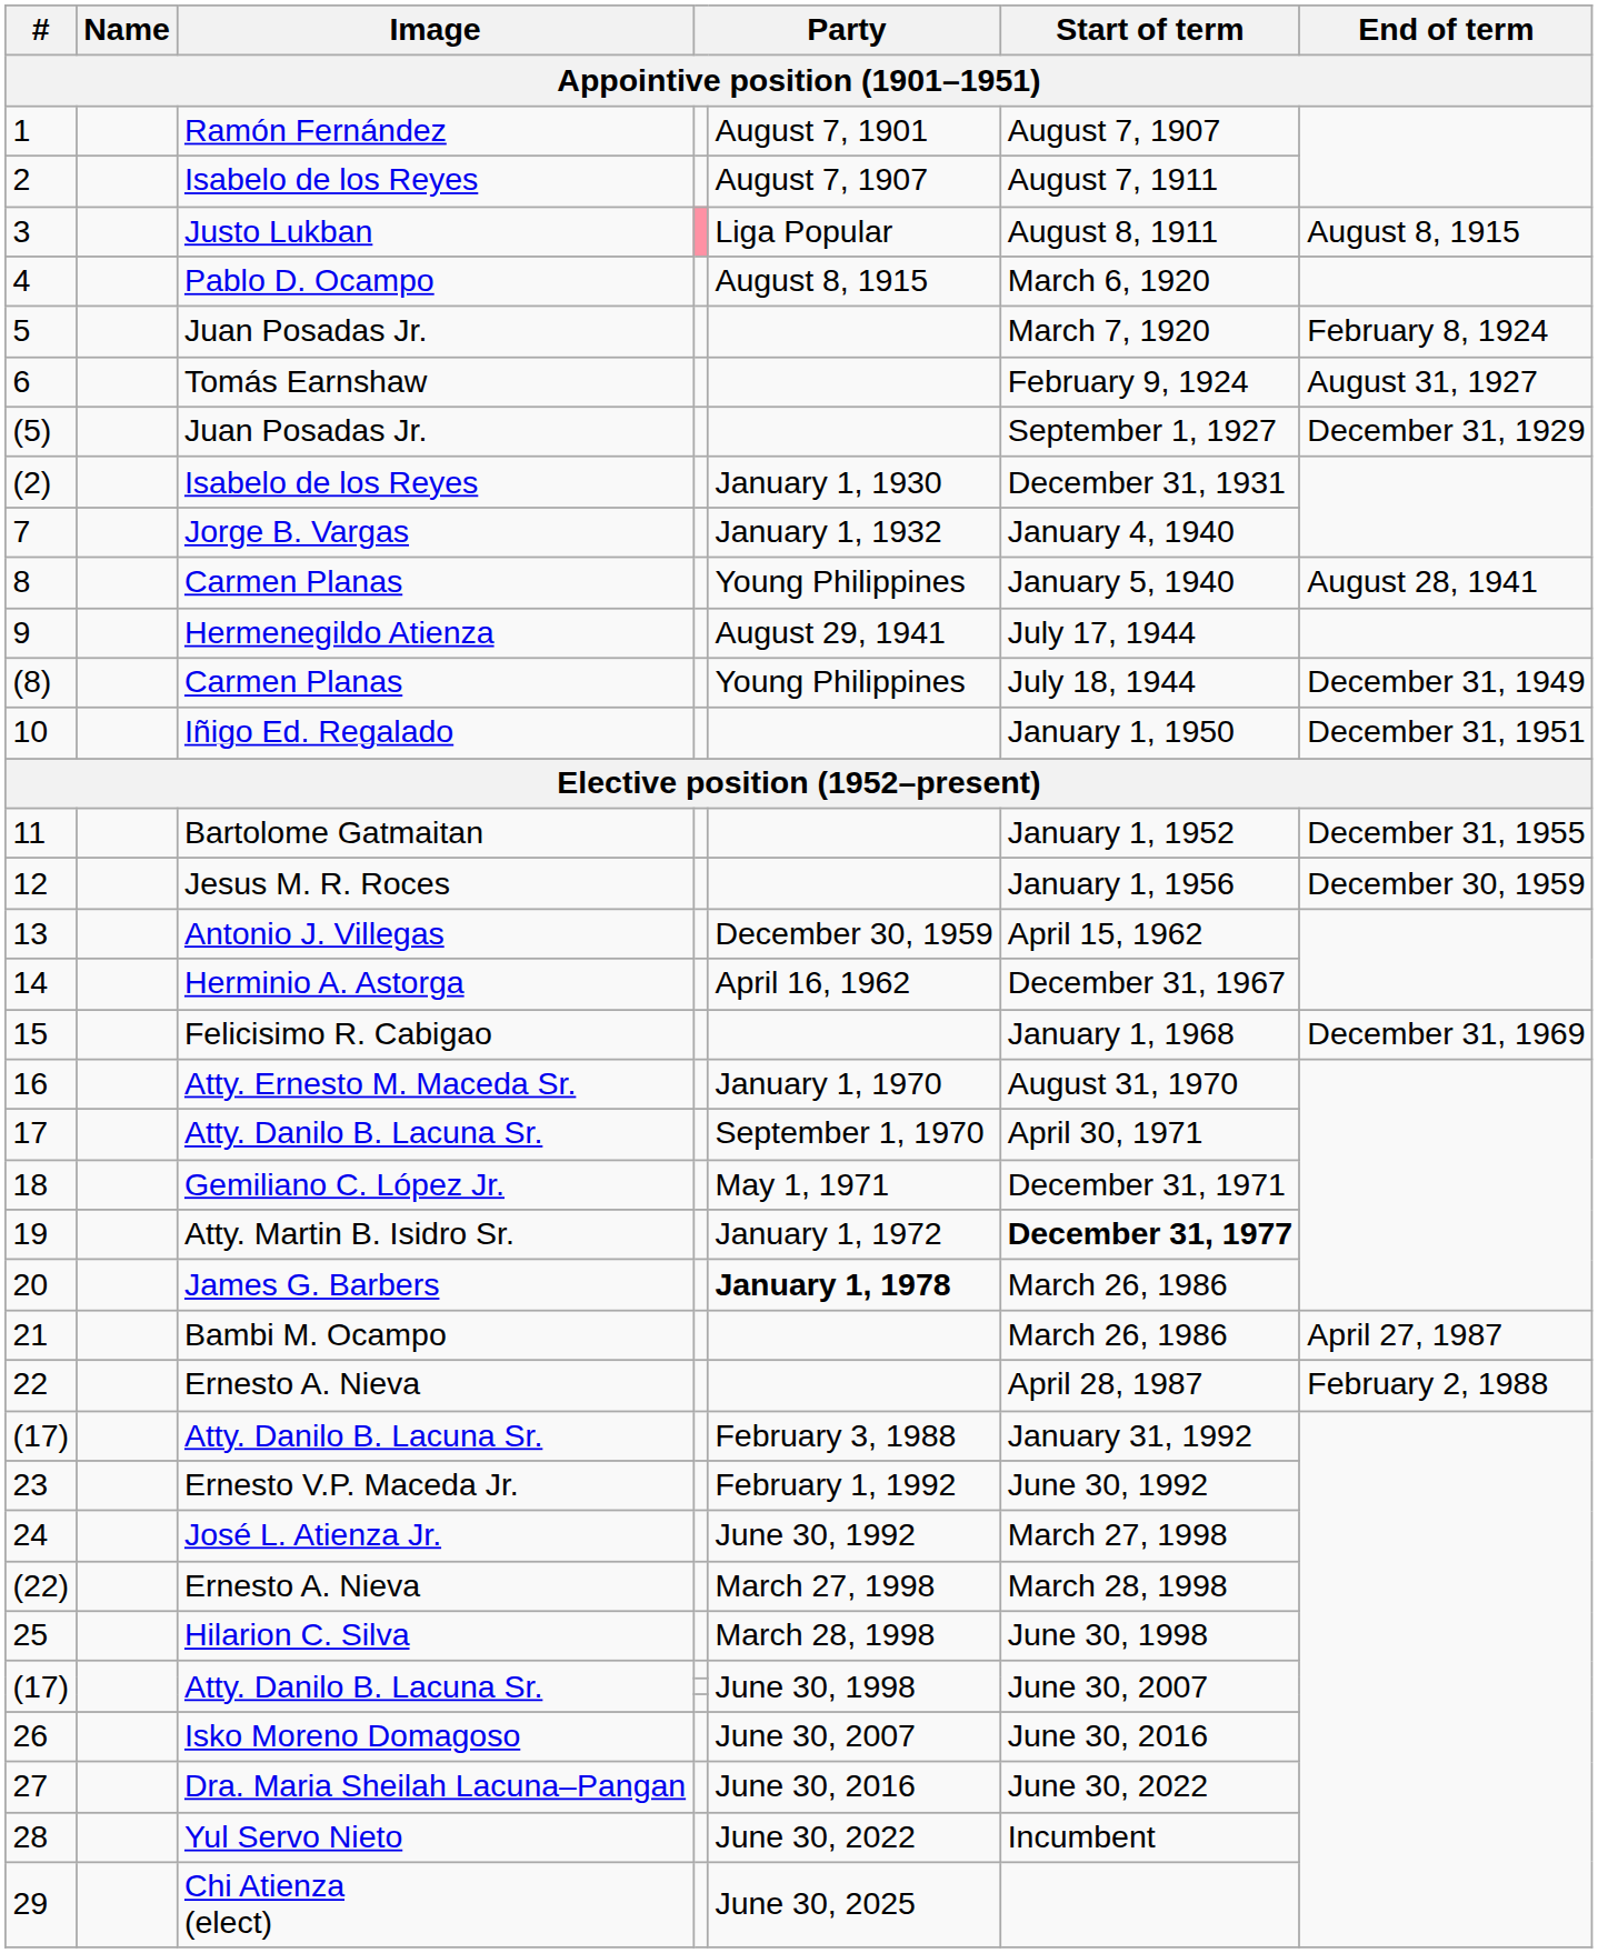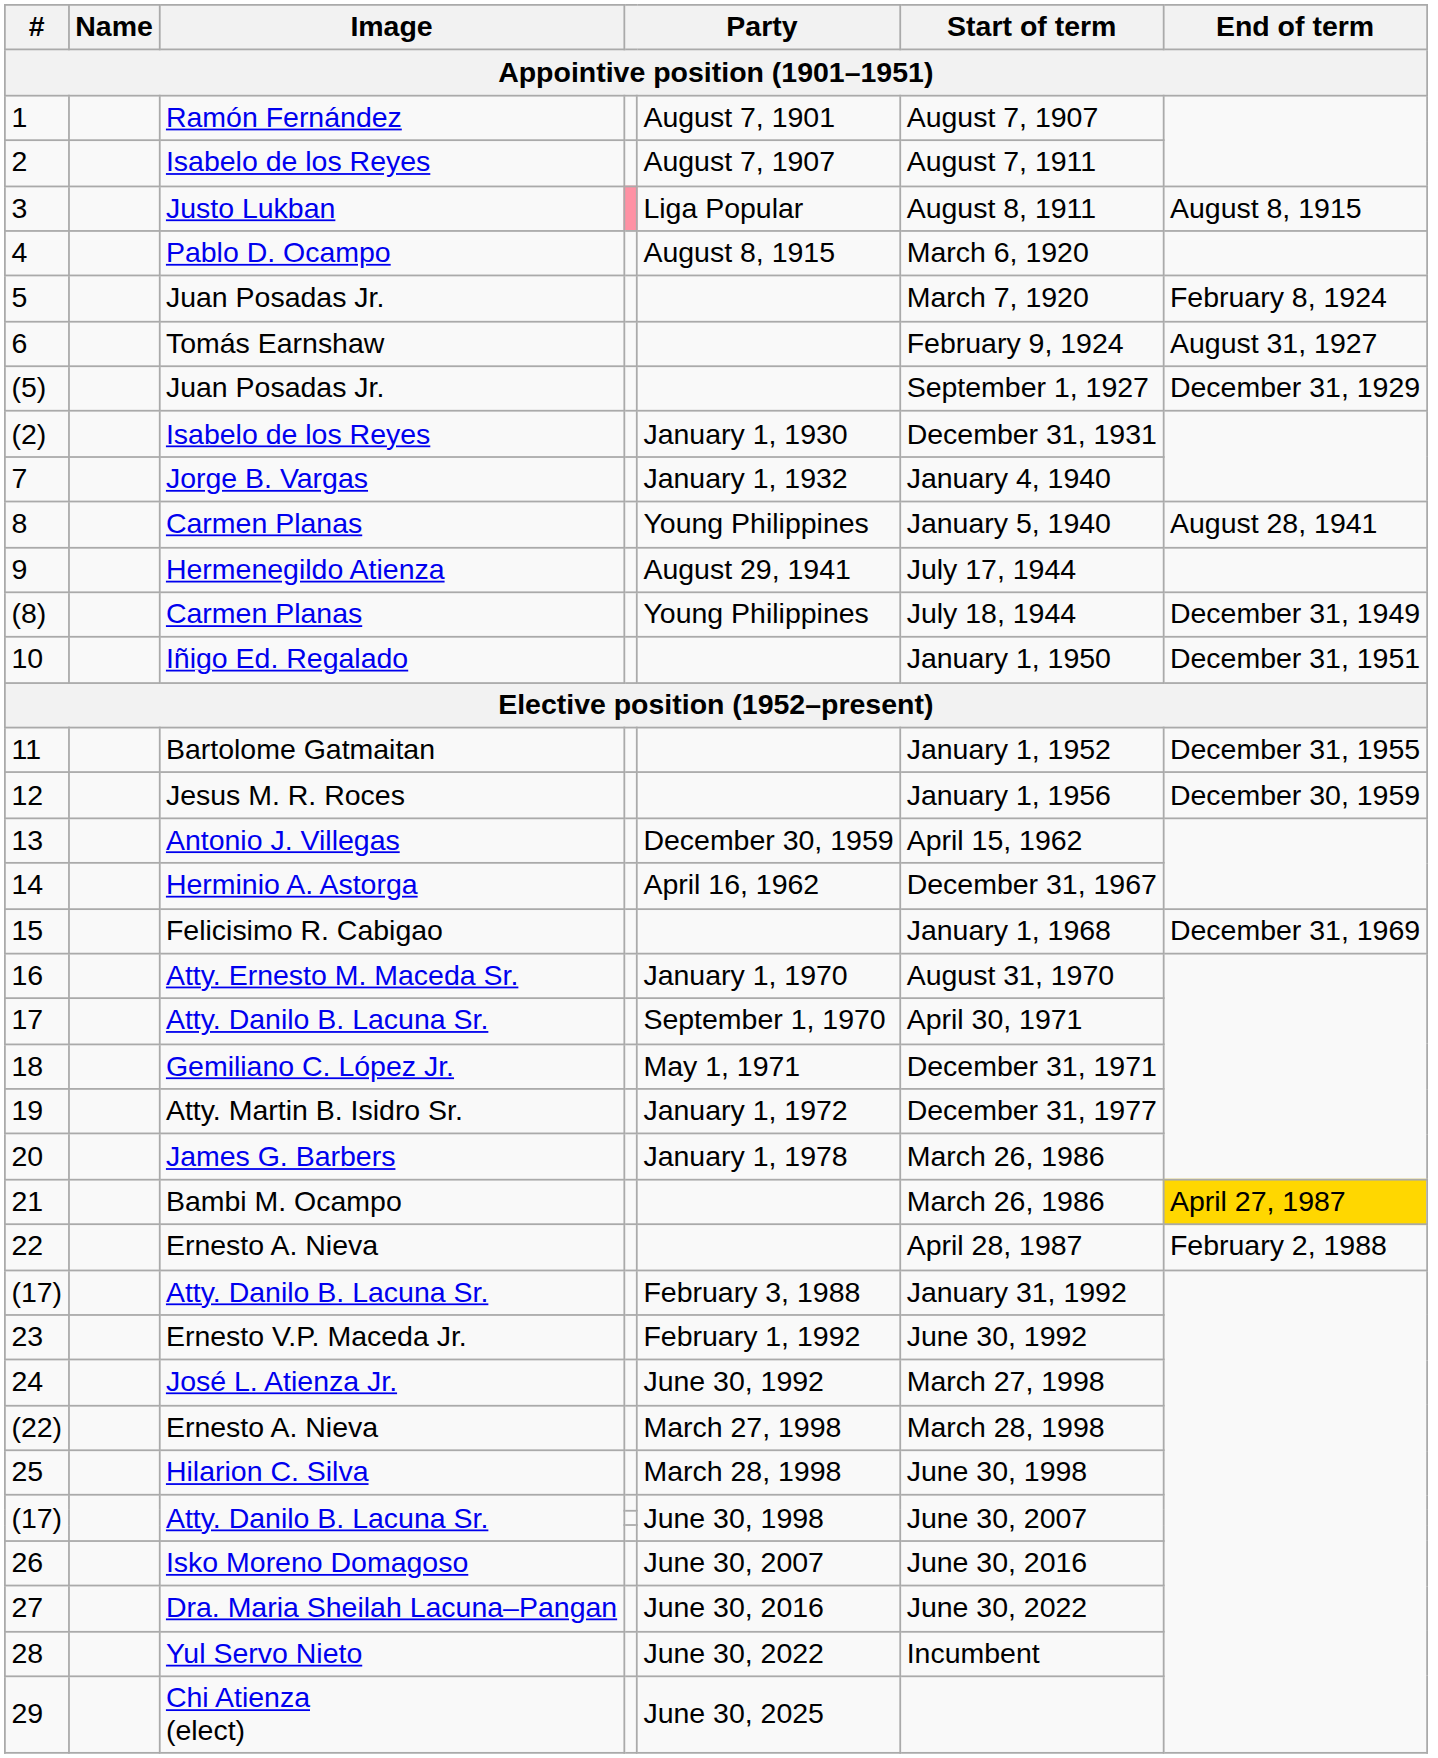19 | Start of term: bold -> normal
20 | column 5: bold -> normal
21 | End of term: no background -> gold background
